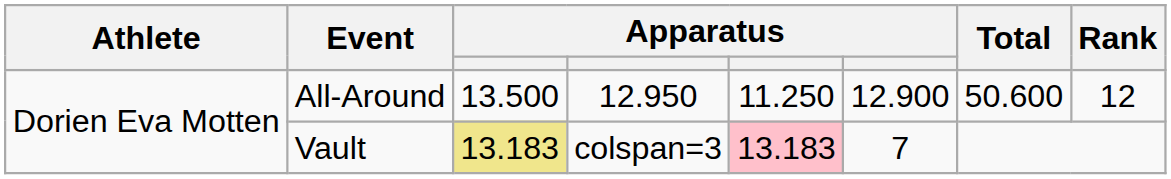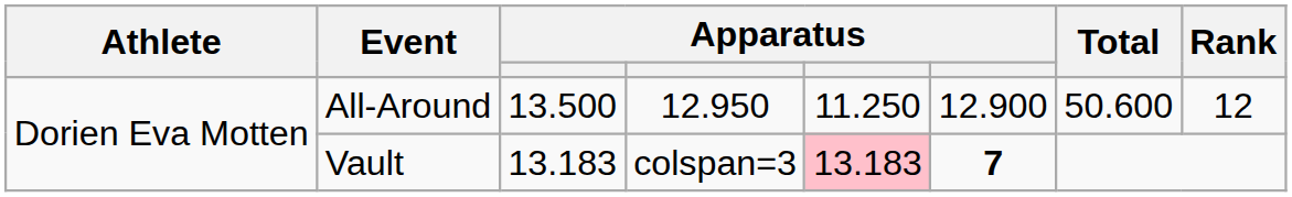Vault | column 3: khaki background -> no background
Vault | column 6: normal -> bold
